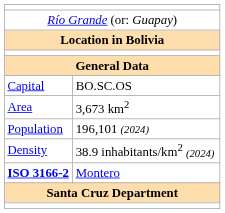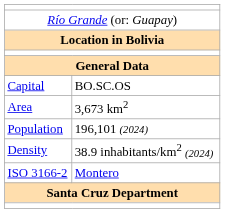row 10 | column 1: bold -> normal
